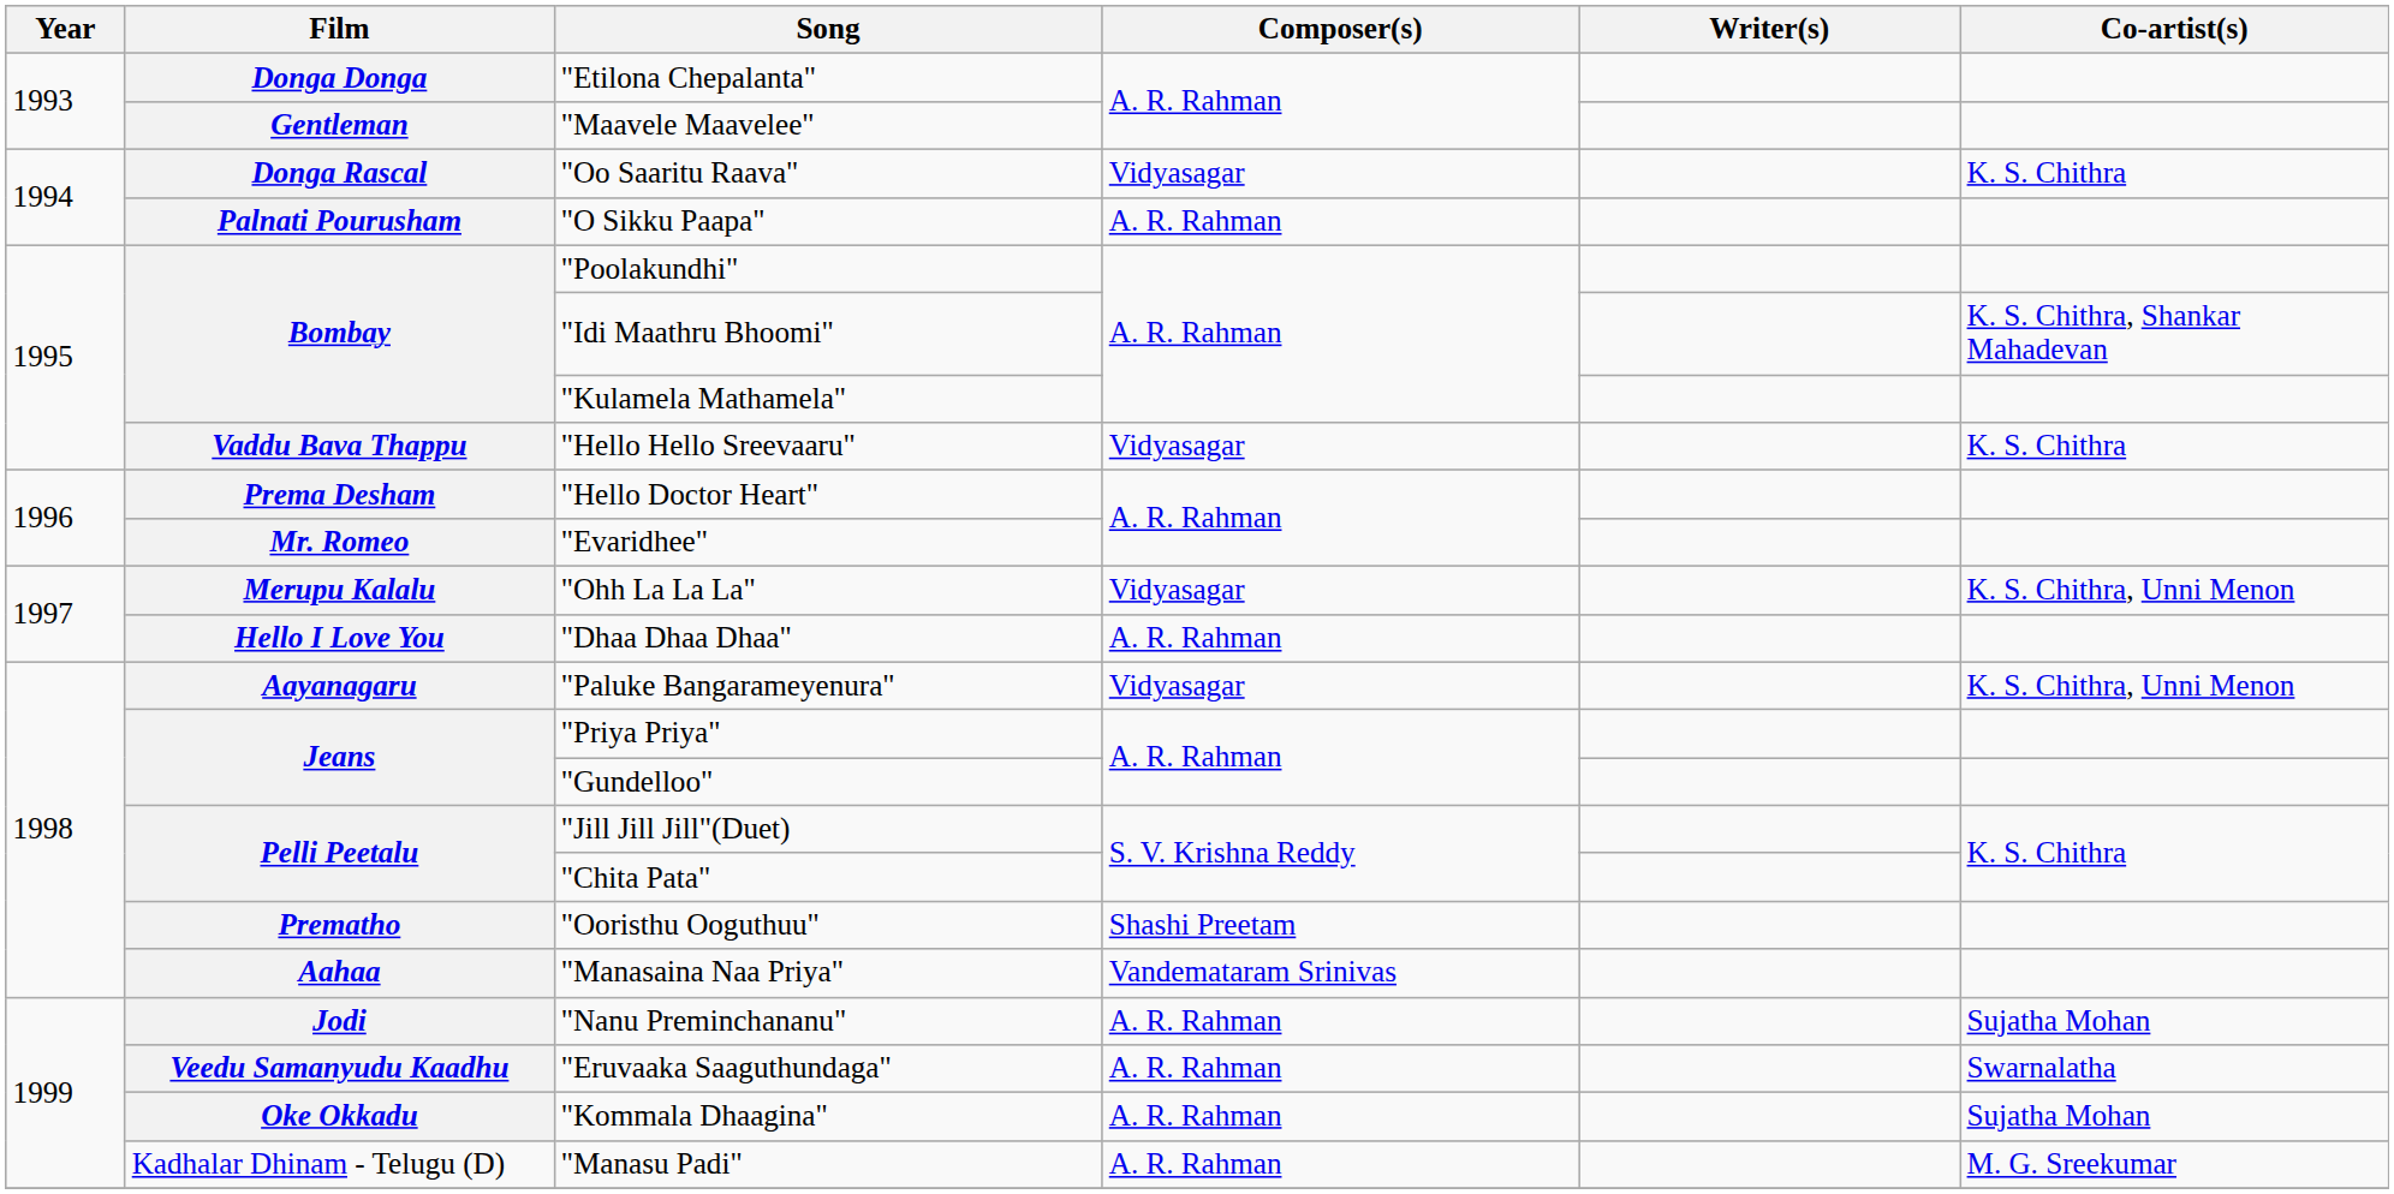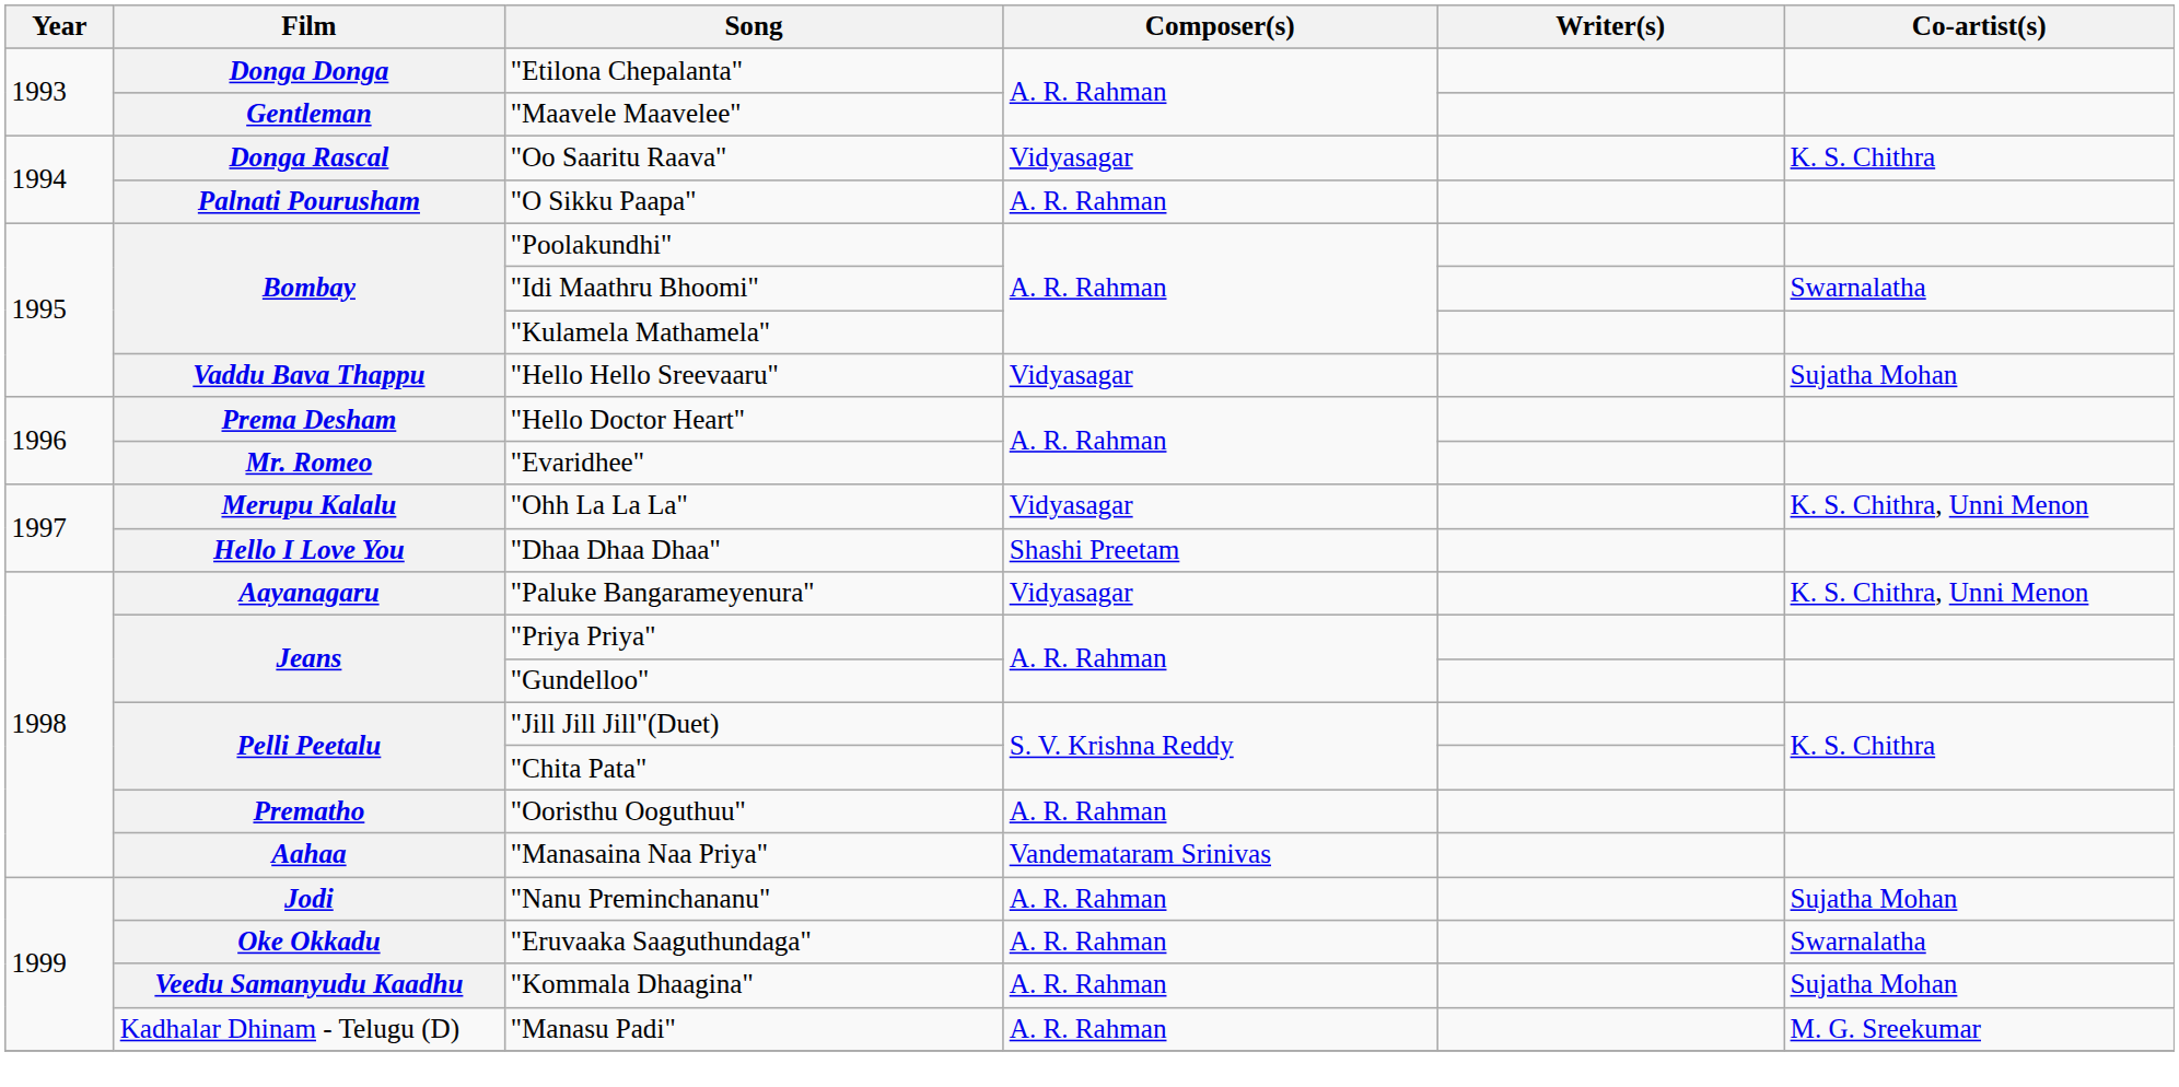"Idi Maathru Bhoomi" | Co-artist(s): K. S. Chithra, Shankar Mahadevan -> Swarnalatha
"Hello Hello Sreevaaru" | Co-artist(s): K. S. Chithra -> Sujatha Mohan
"Dhaa Dhaa Dhaa" | Composer(s): A. R. Rahman -> Shashi Preetam
"Ooristhu Ooguthuu" | Composer(s): Shashi Preetam -> A. R. Rahman
"Eruvaaka Saaguthundaga" | Film: Veedu Samanyudu Kaadhu -> Oke Okkadu
"Kommala Dhaagina" | Film: Oke Okkadu -> Veedu Samanyudu Kaadhu
